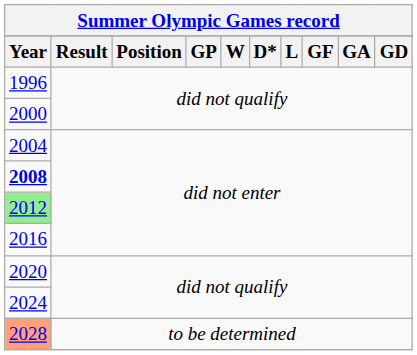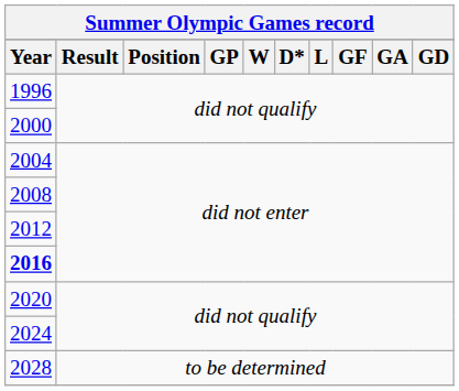2008 | Year: bold -> normal
2012 | Year: lightgreen background -> no background
2016 | Year: normal -> bold
2028 | Year: lightsalmon background -> no background
